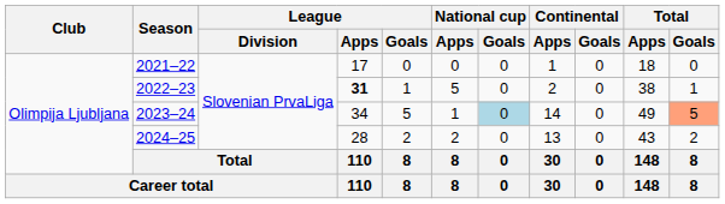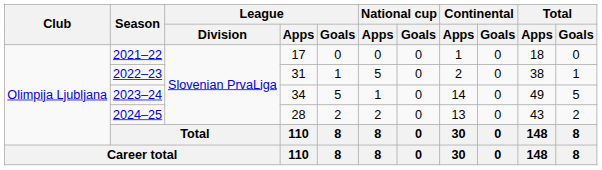2022–23 | League / Apps: bold -> normal
2023–24 | National cup / Goals: lightblue background -> no background
2023–24 | Total / Goals: lightsalmon background -> no background
